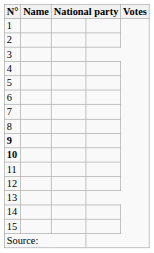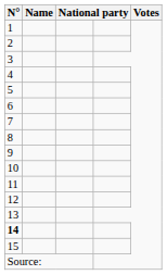9 | N°: bold -> normal
10 | N°: bold -> normal
14 | N°: normal -> bold
